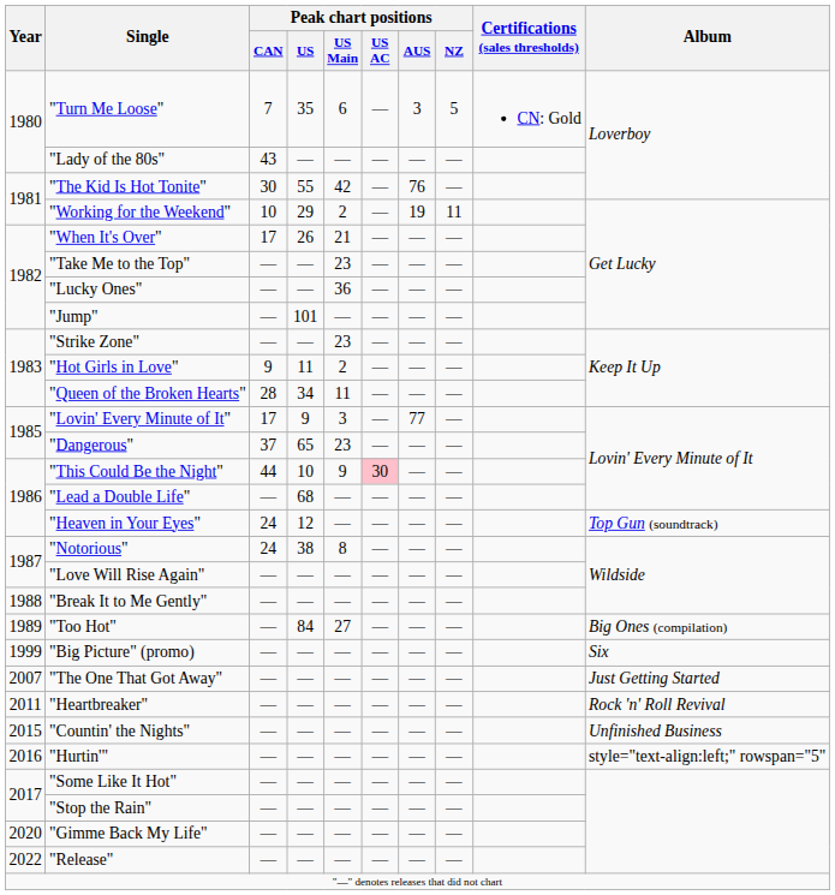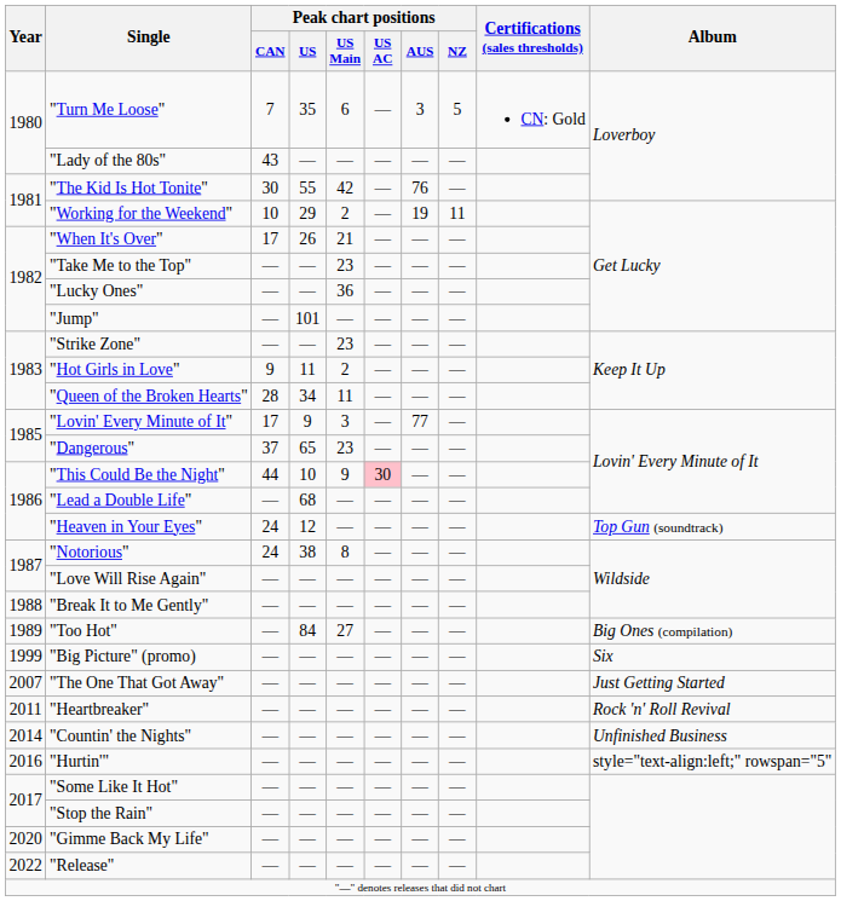"Countin' the Nights" | Year: 2015 -> 2014
